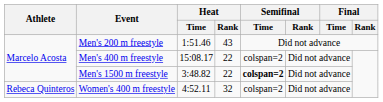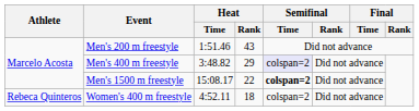Men's 400 m freestyle | Heat / Time: 15:08.17 -> 3:48.82
Men's 400 m freestyle | Heat / Rank: 22 -> 29
Men's 400 m freestyle | Semifinal / Time: no background -> lavender background
Men's 1500 m freestyle | Heat / Time: 3:48.82 -> 15:08.17
Women's 400 m freestyle | Heat / Rank: 32 -> 18
